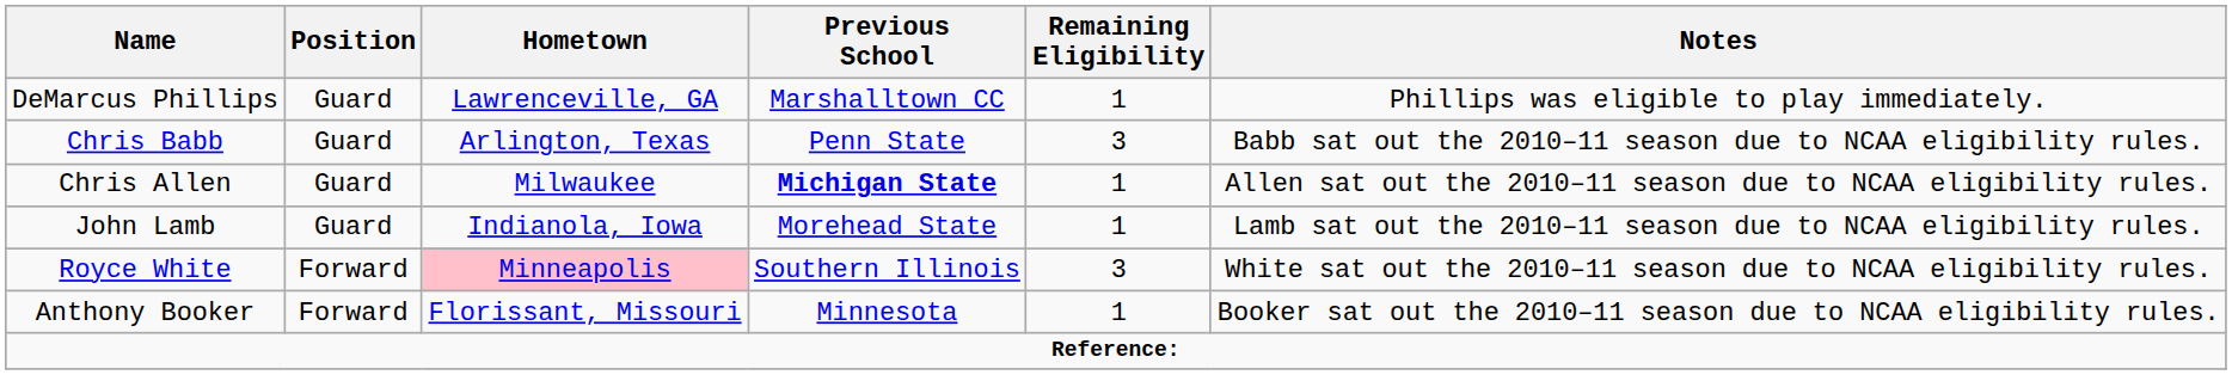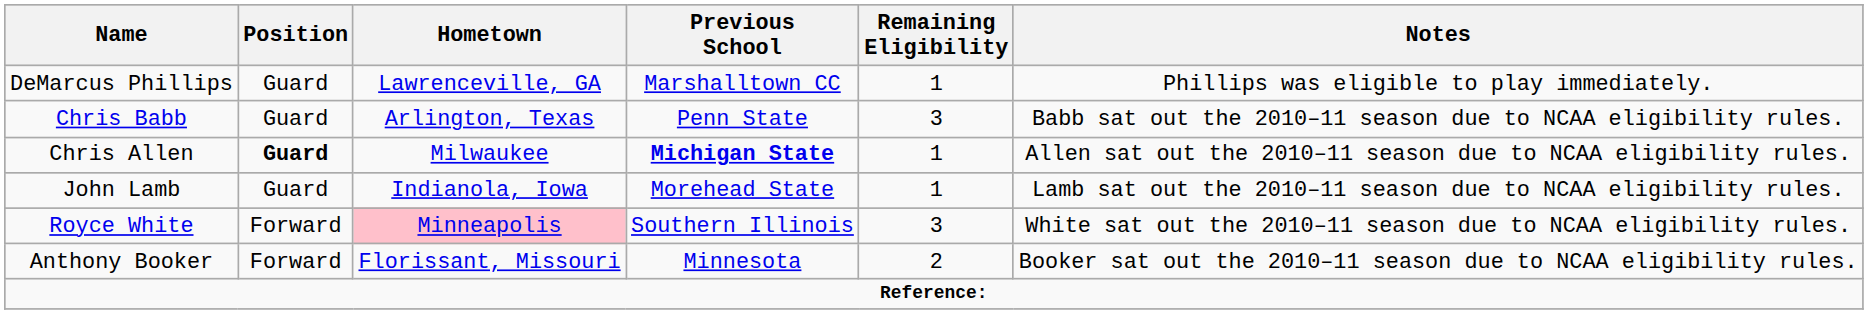Chris Allen | Position: normal -> bold
Anthony Booker | Remaining Eligibility: 1 -> 2
